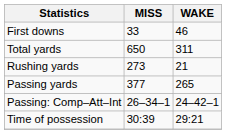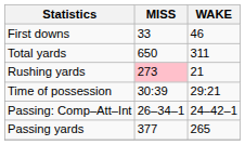Rushing yards | MISS: no background -> pink background
rows swapped: Passing yards <-> Time of possession
